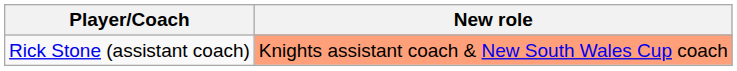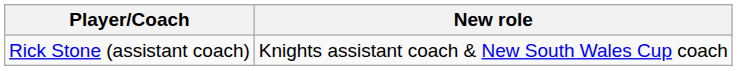Rick Stone (assistant coach) | New role: lightsalmon background -> no background
